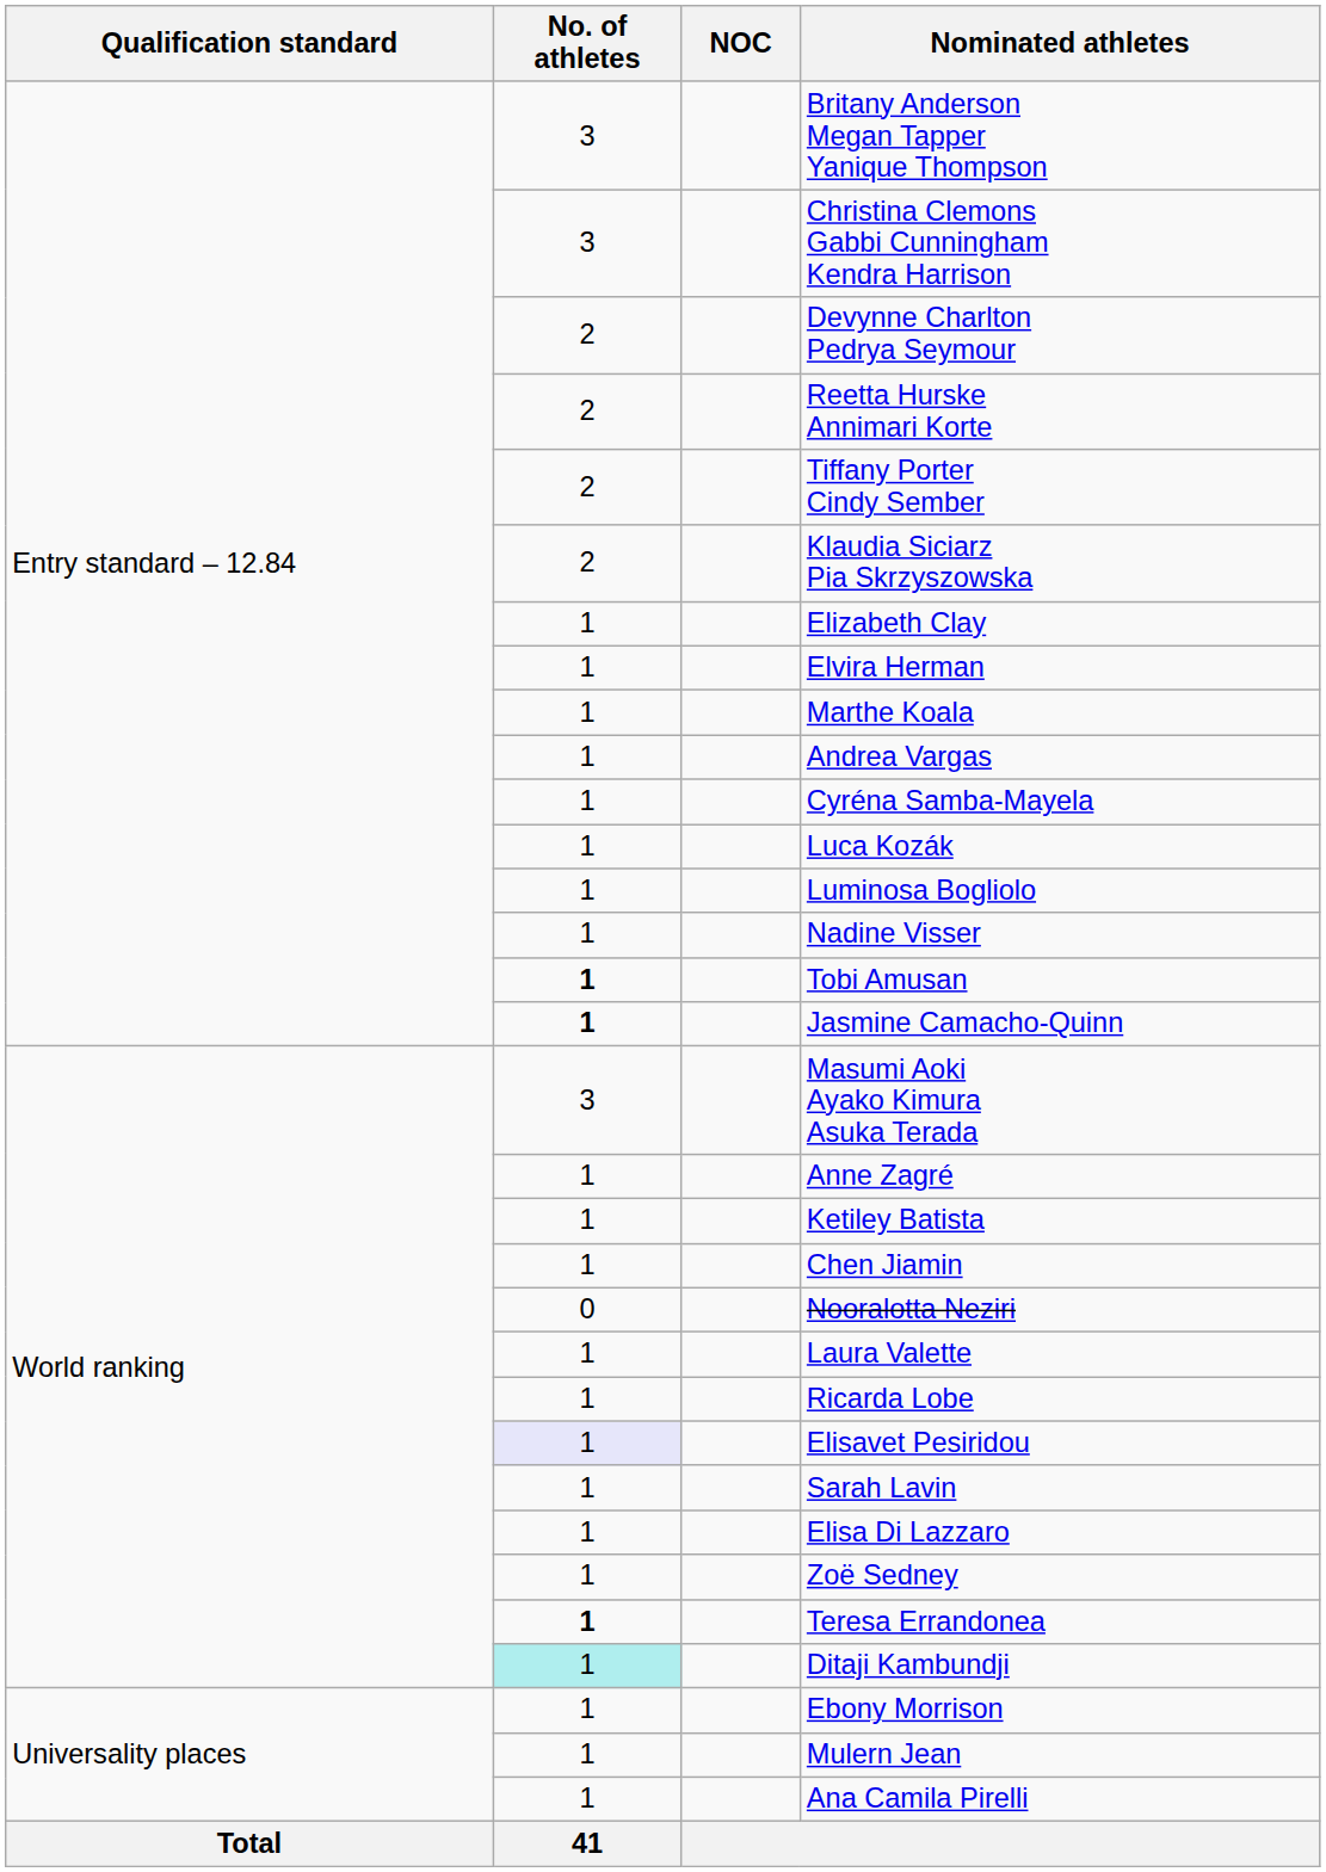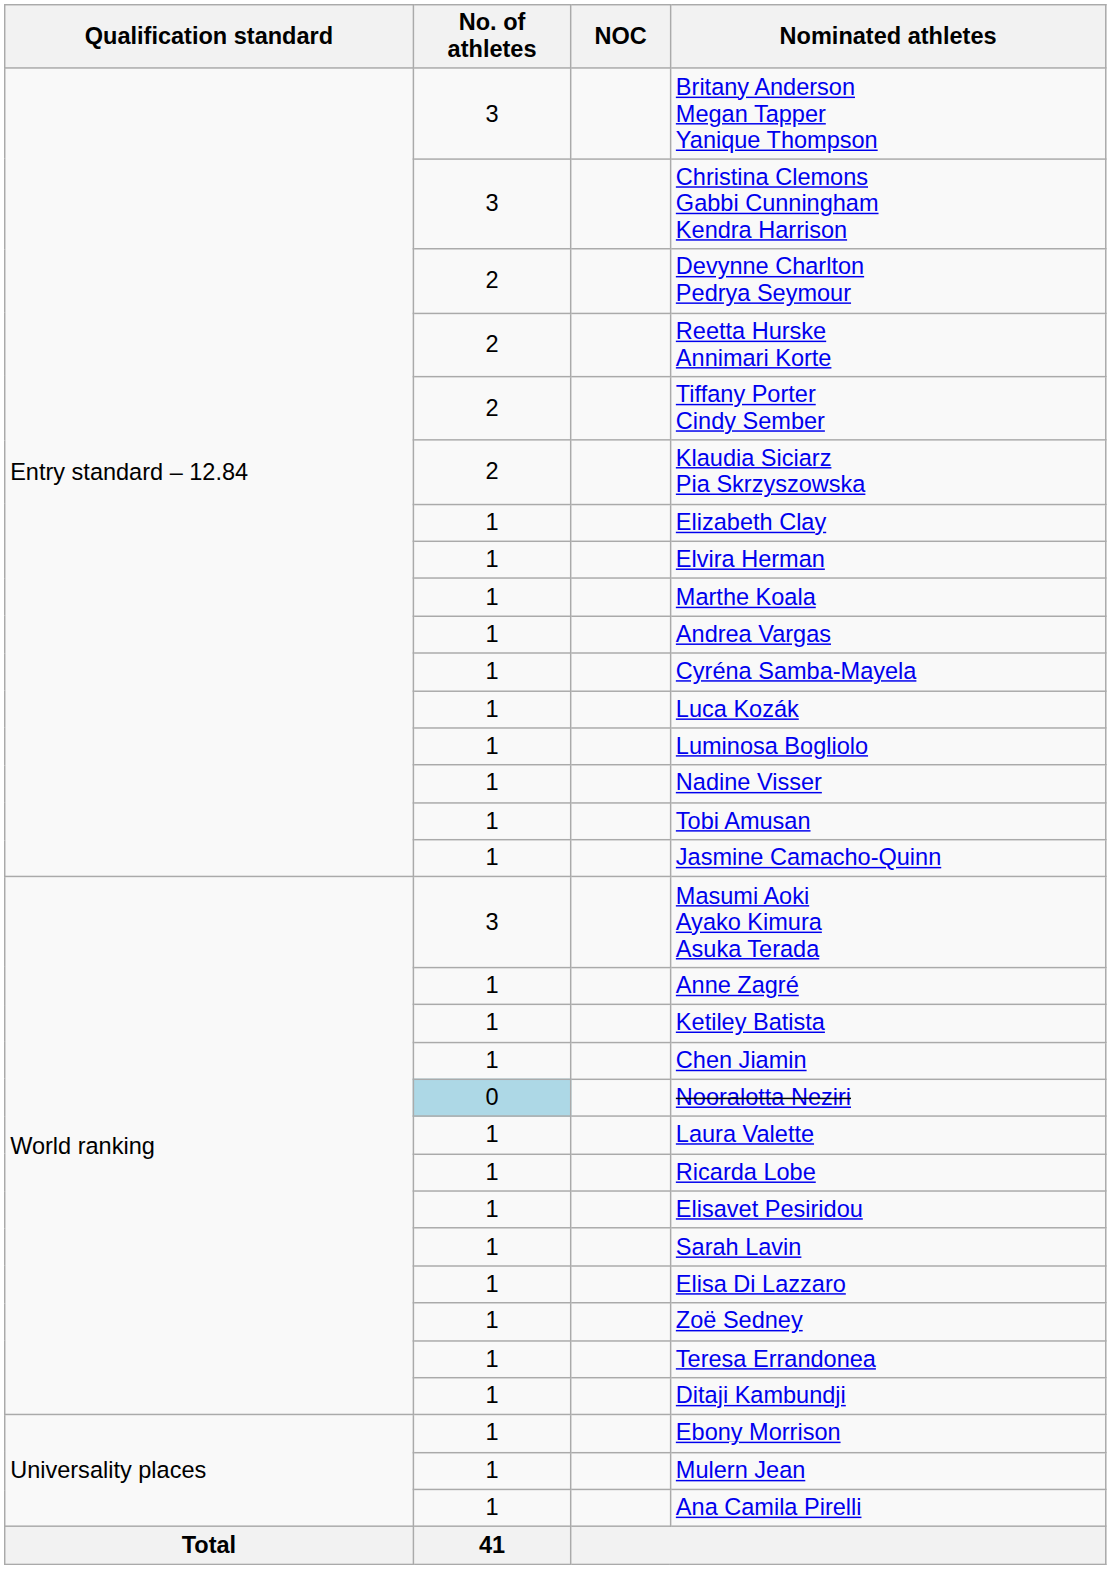Tobi Amusan | No. of athletes: bold -> normal
Jasmine Camacho-Quinn | No. of athletes: bold -> normal
Nooralotta Neziri | No. of athletes: no background -> lightblue background
Elisavet Pesiridou | No. of athletes: lavender background -> no background
Teresa Errandonea | No. of athletes: bold -> normal
Ditaji Kambundji | No. of athletes: paleturquoise background -> no background
